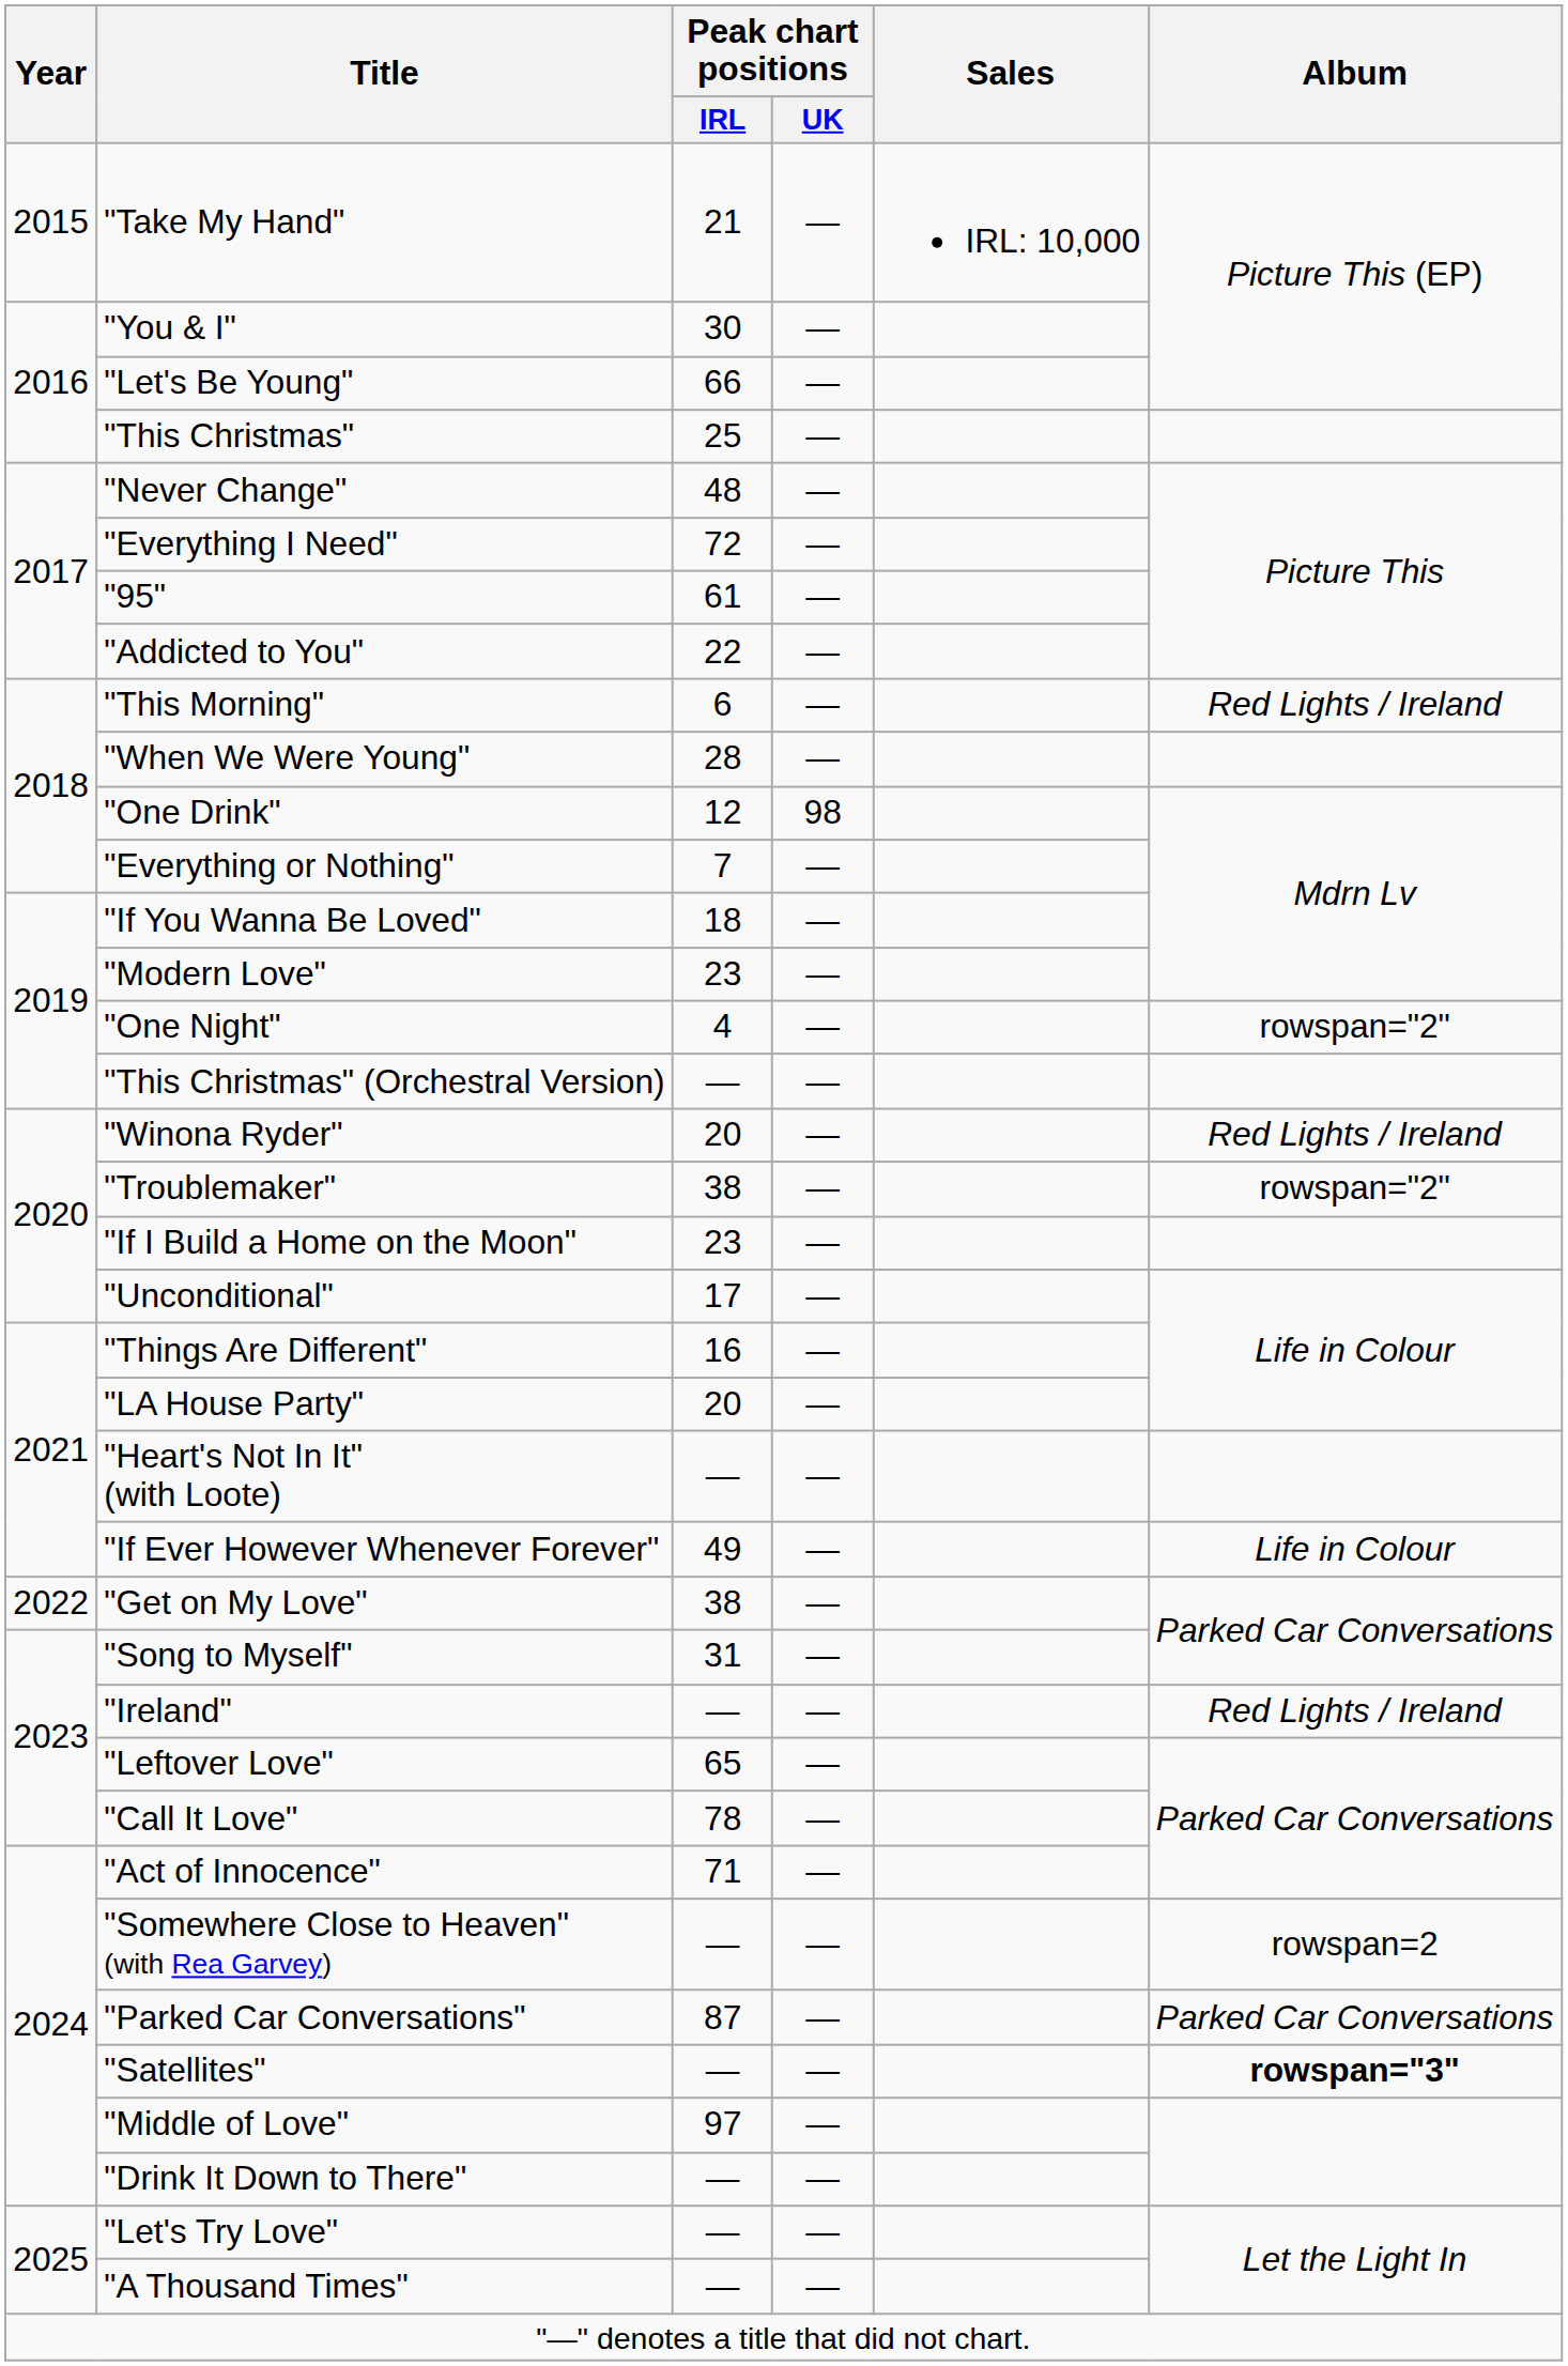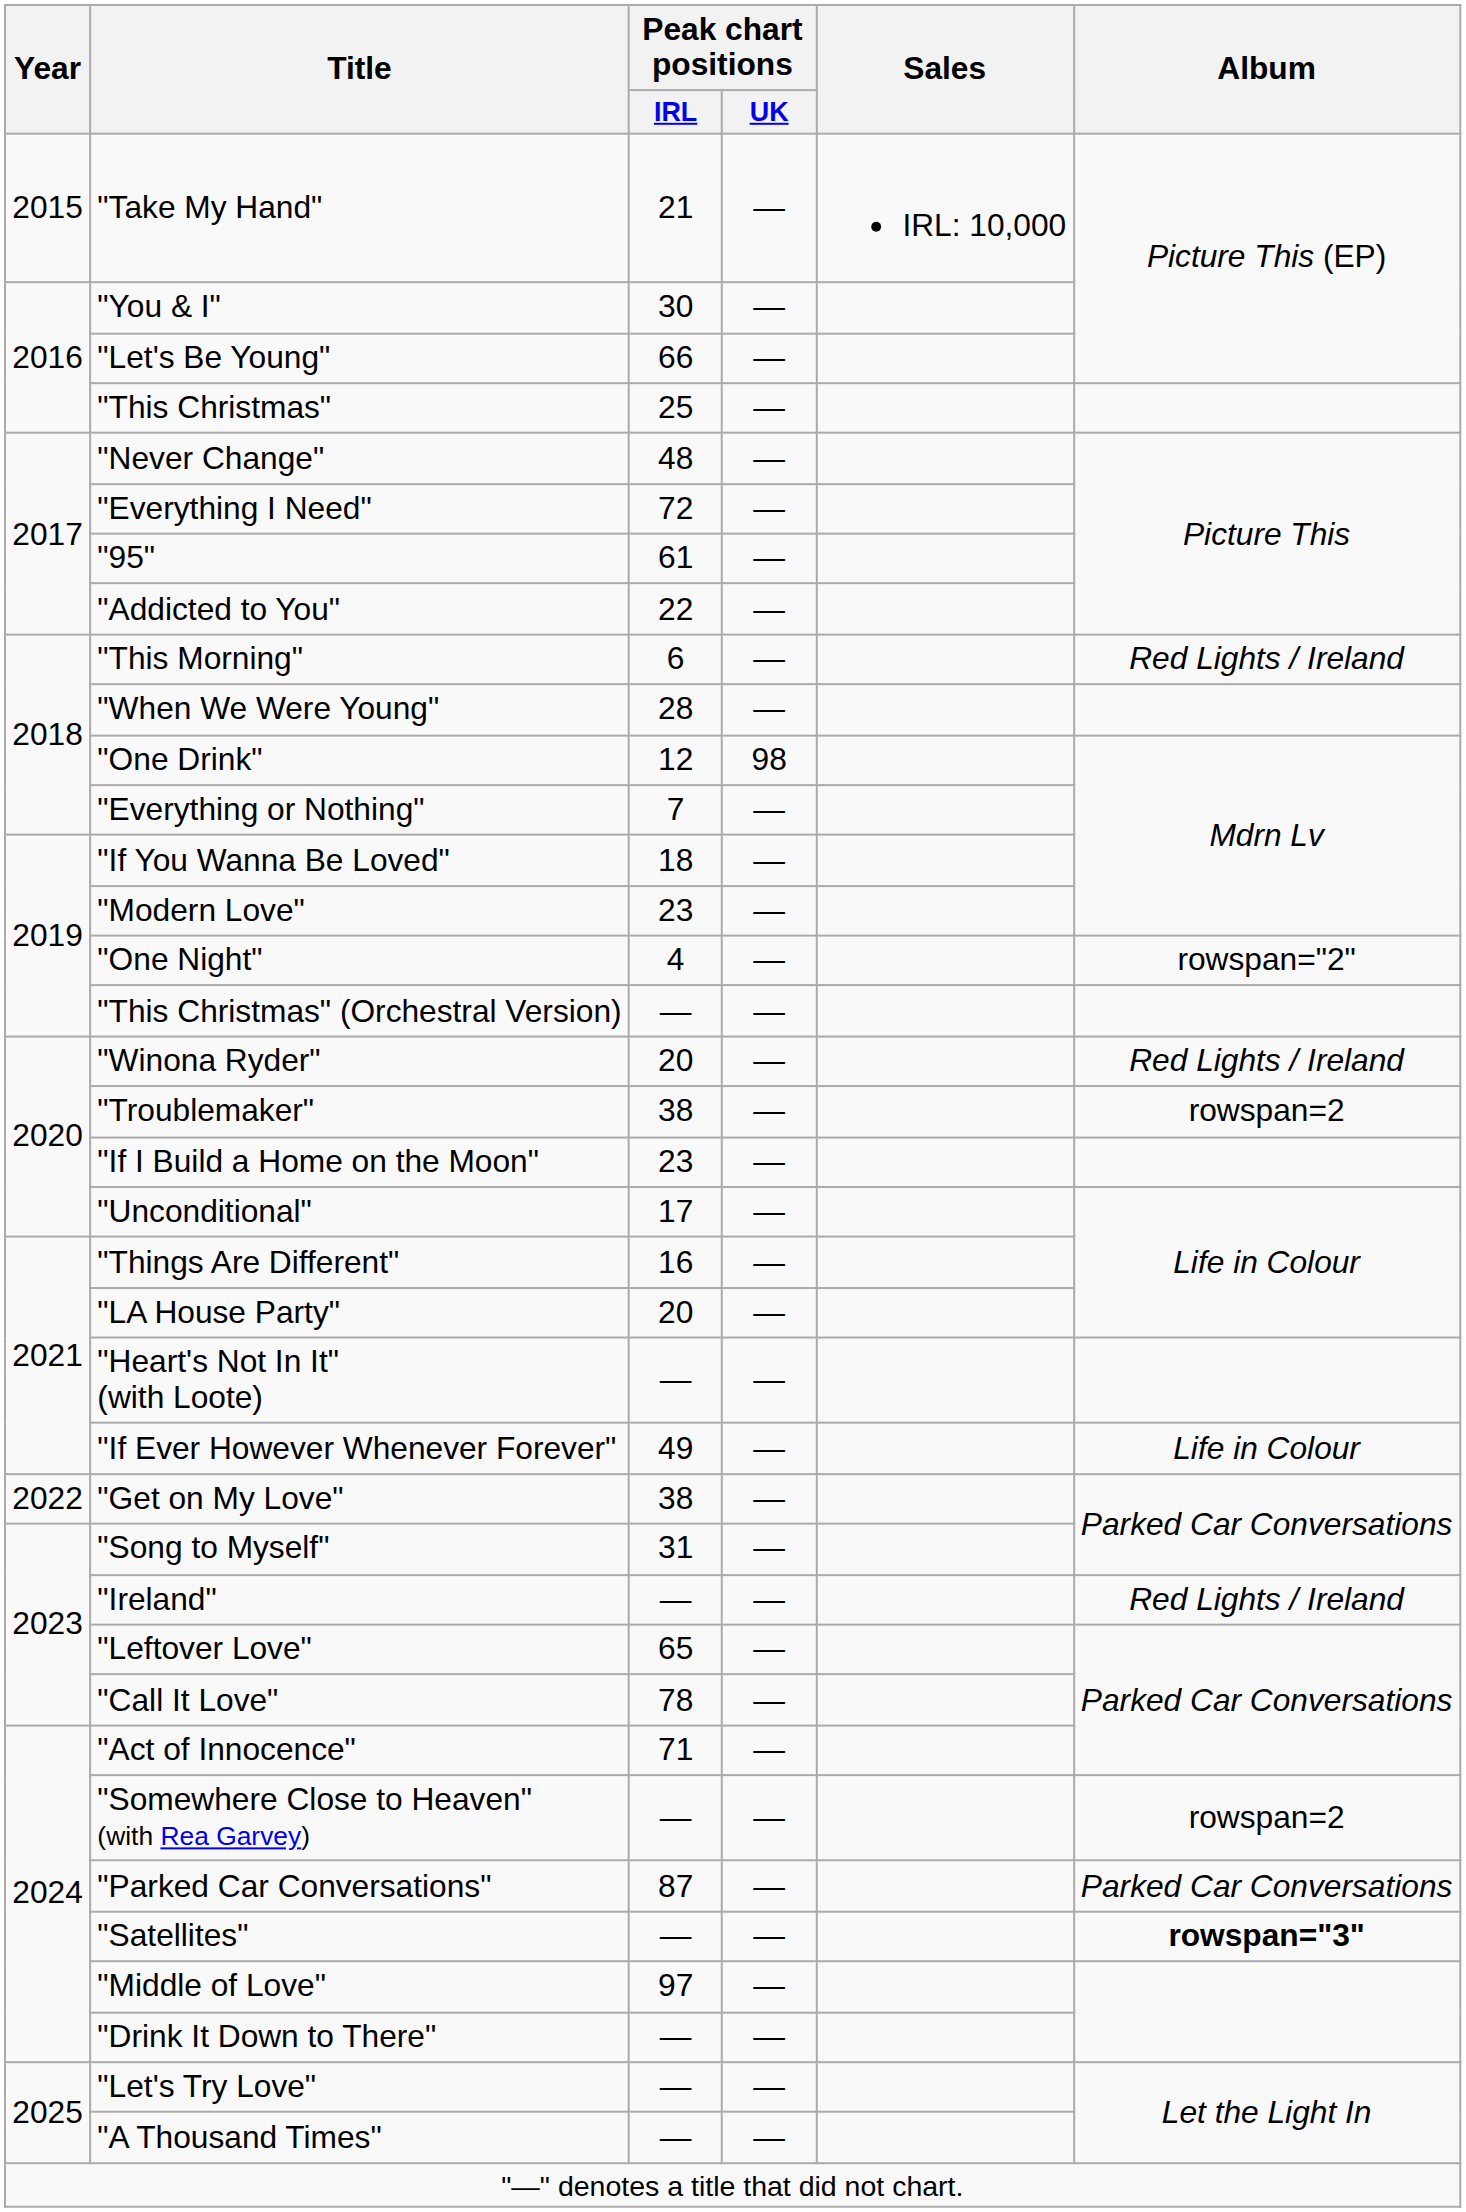"Troublemaker" | Album: rowspan="2" -> rowspan=2
